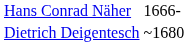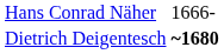Dietrich Deigentesch | column 2: normal -> bold
